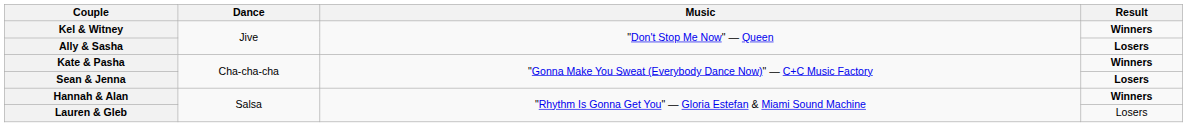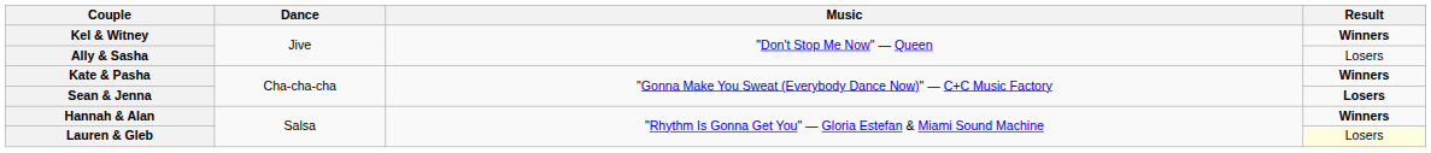Ally & Sasha | Result: bold -> normal
Lauren & Gleb | Result: no background -> lightyellow background
